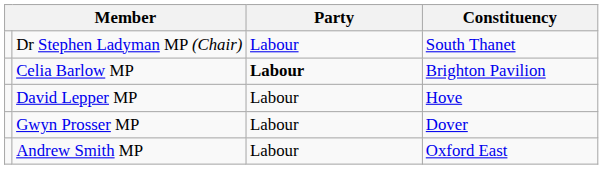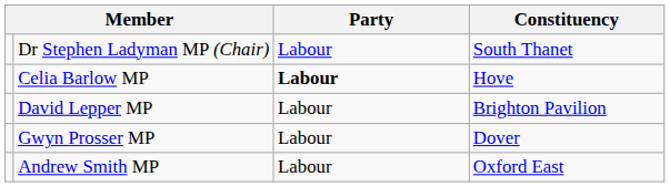Celia Barlow MP | column 4: Brighton Pavilion -> Hove
David Lepper MP | column 4: Hove -> Brighton Pavilion
